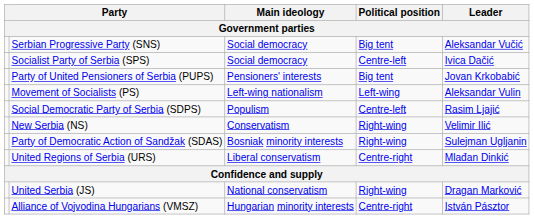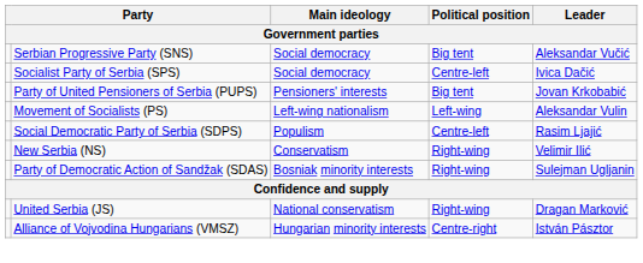- row: United Regions of Serbia (URS) | Liberal conservatism | Centre-right | Mlađan Dinkić
